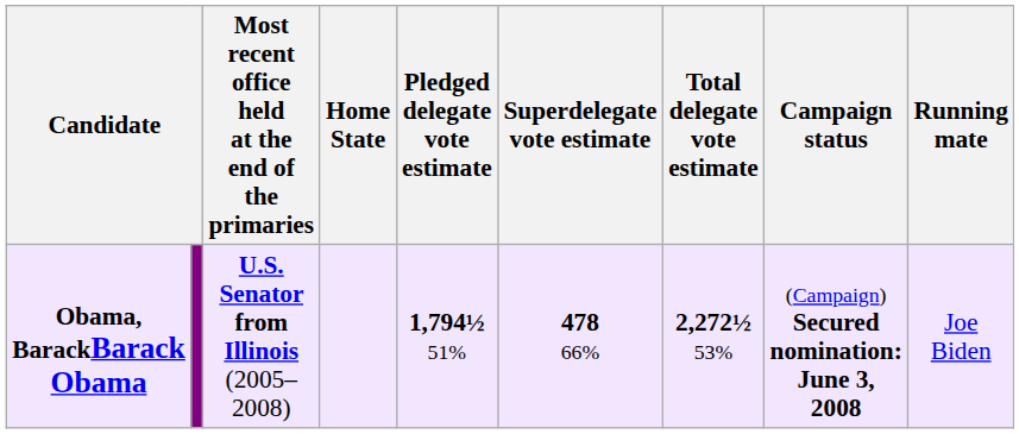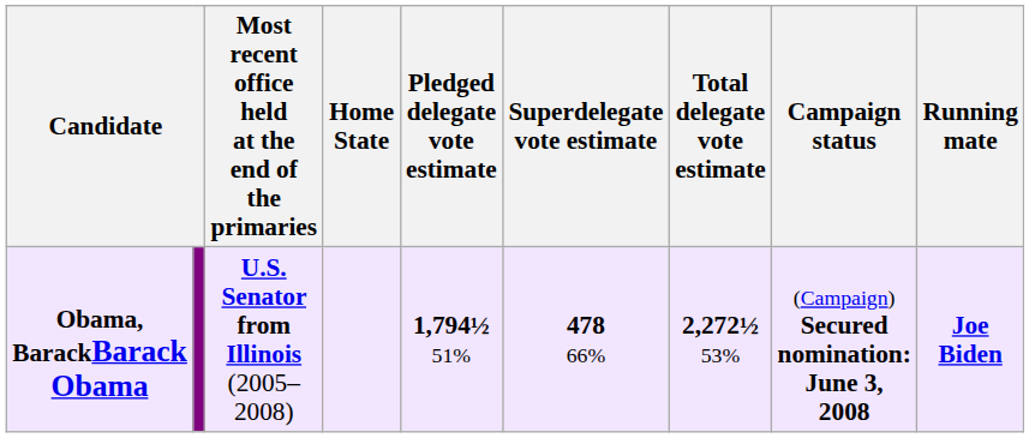Obama, BarackBarack Obama | Running mate: normal -> bold
